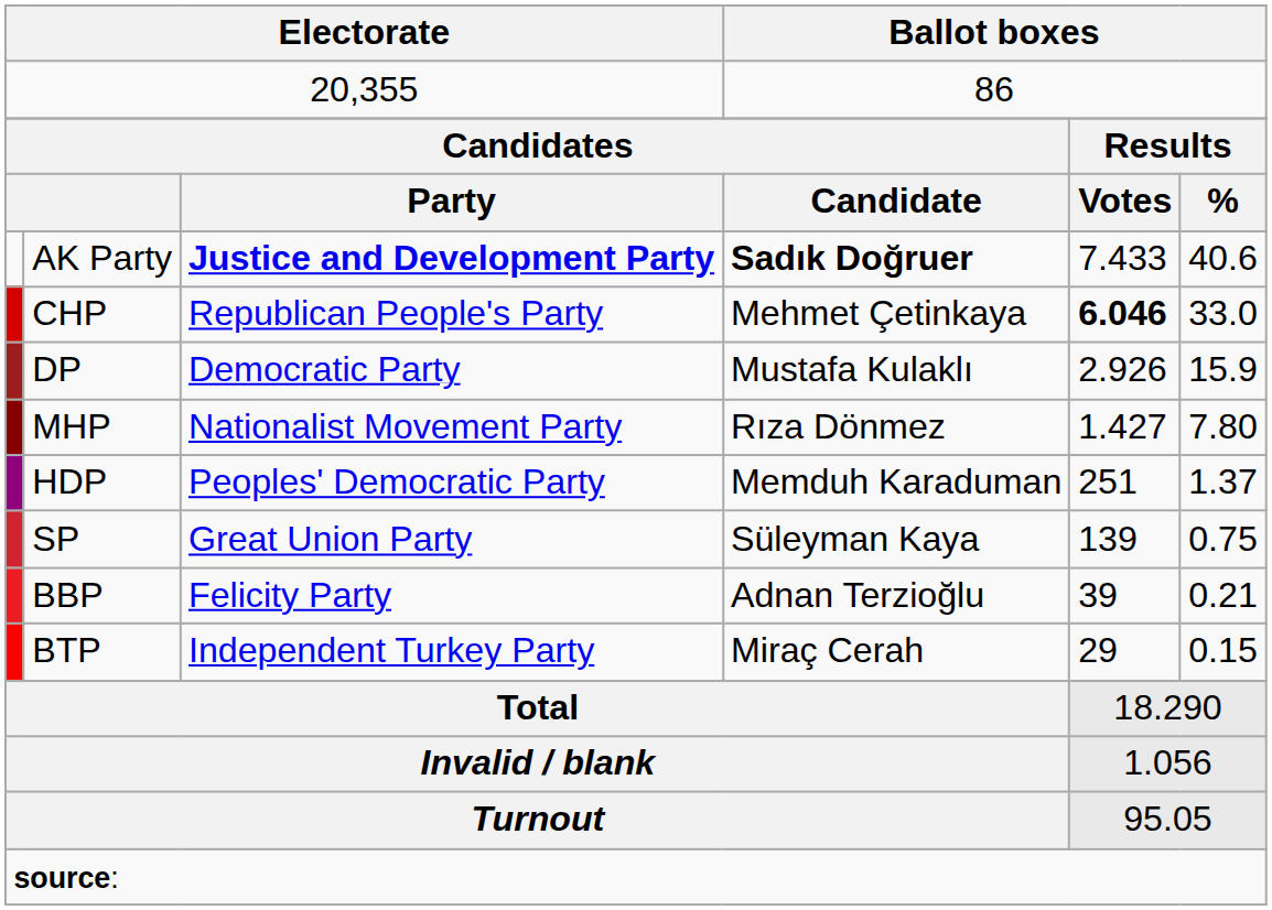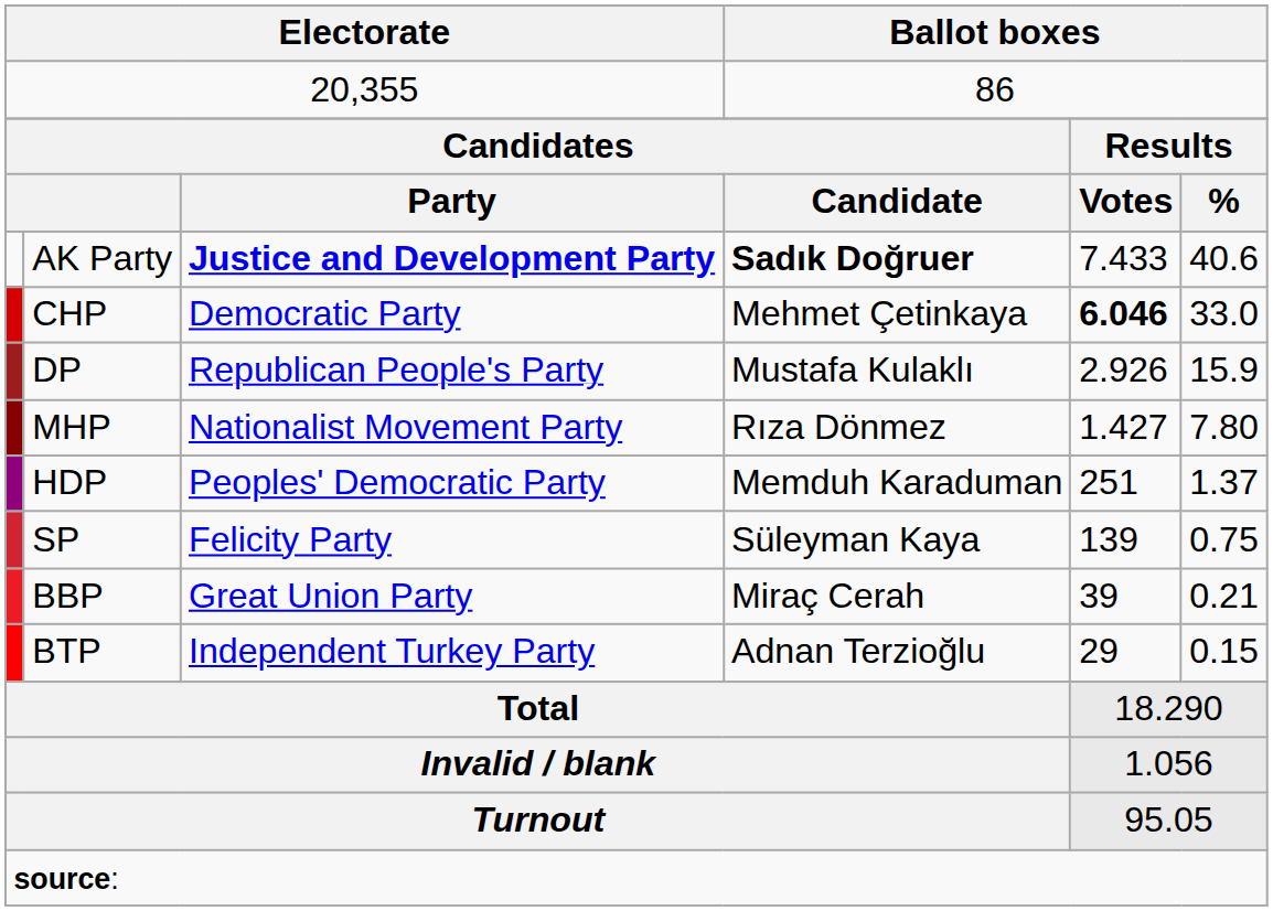CHP | column 3: Republican People's Party -> Democratic Party
DP | column 3: Democratic Party -> Republican People's Party
SP | column 3: Great Union Party -> Felicity Party
BBP | column 3: Felicity Party -> Great Union Party
BBP | column 4: Adnan Terzioğlu -> Miraç Cerah
BTP | column 4: Miraç Cerah -> Adnan Terzioğlu
